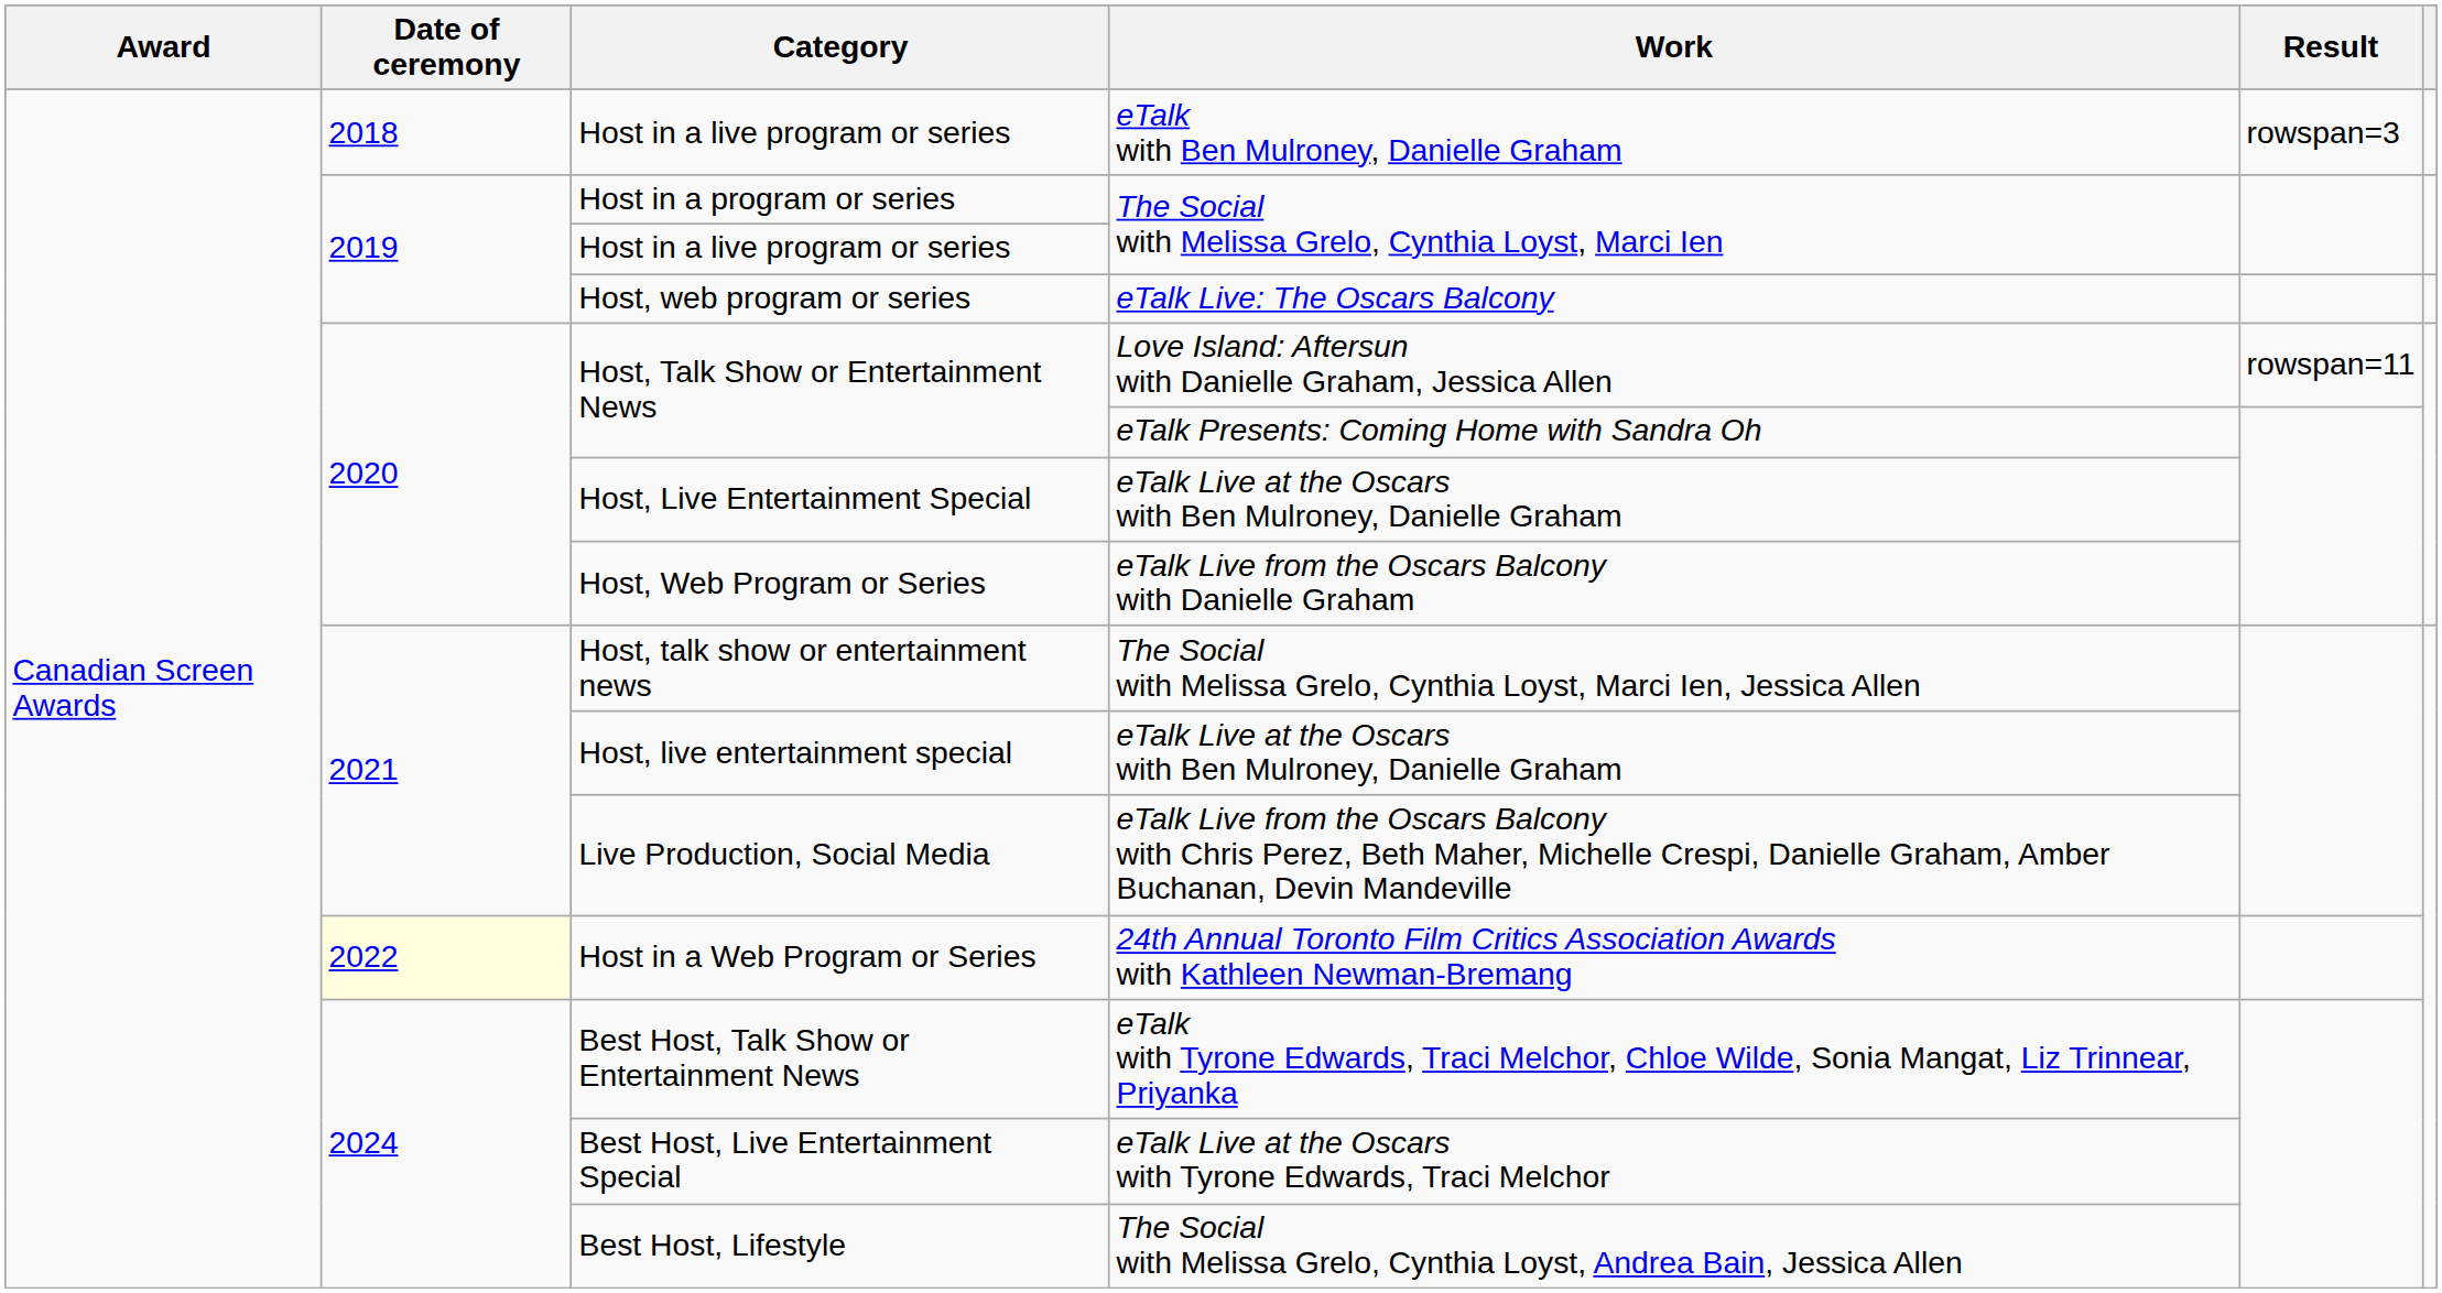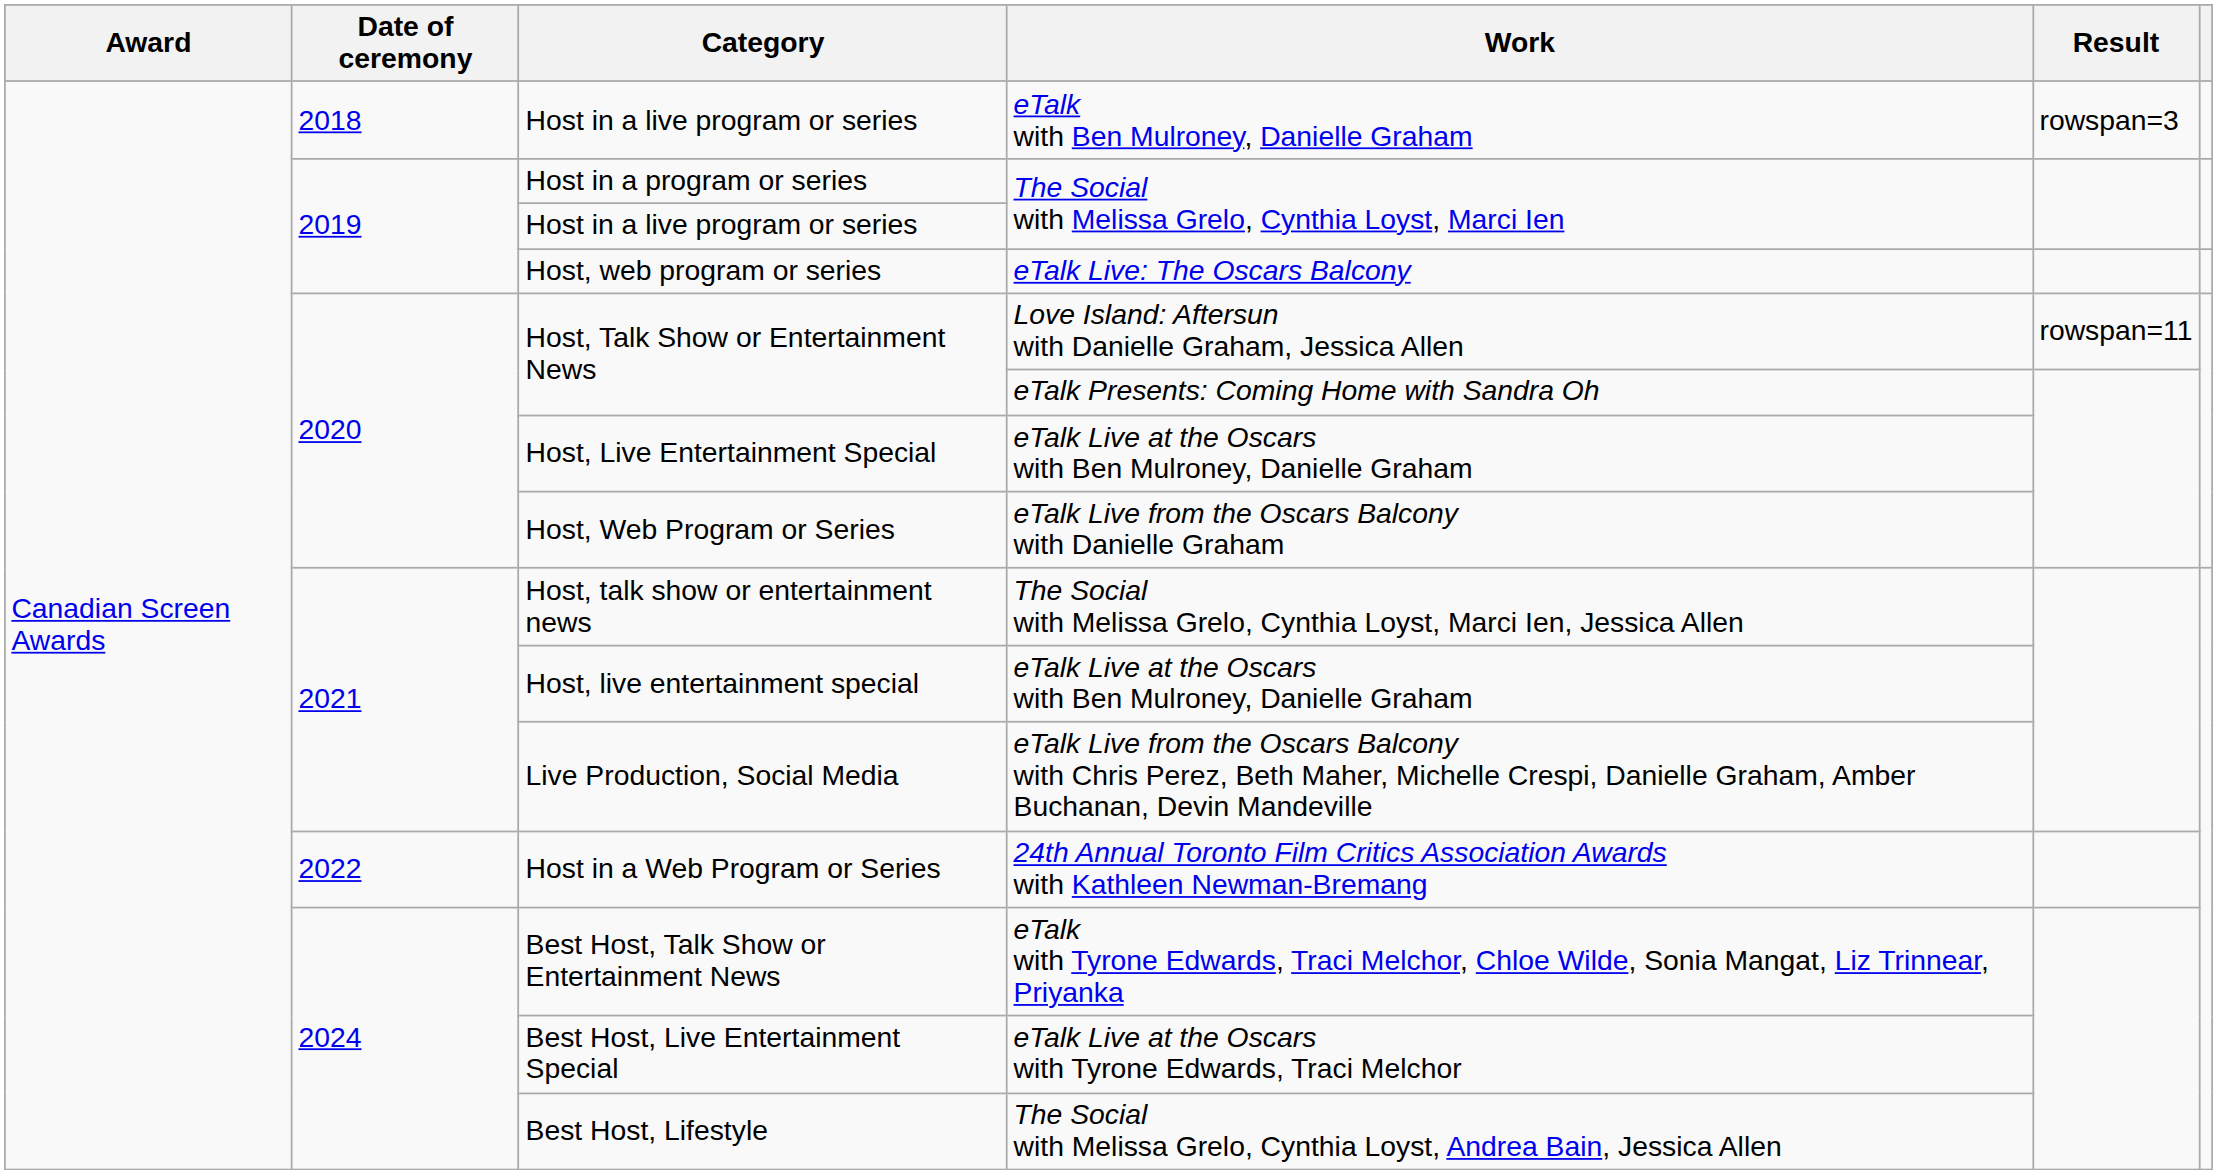Host in a Web Program or Series | Date of ceremony: lightyellow background -> no background
